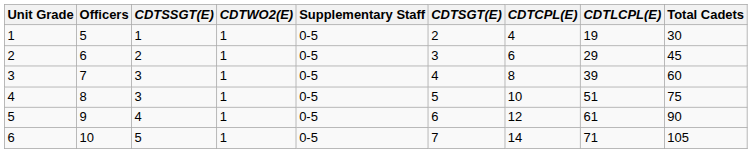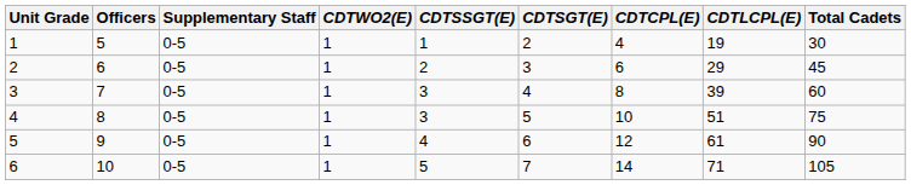columns swapped: Supplementary Staff <-> CDTSSGT(E)
